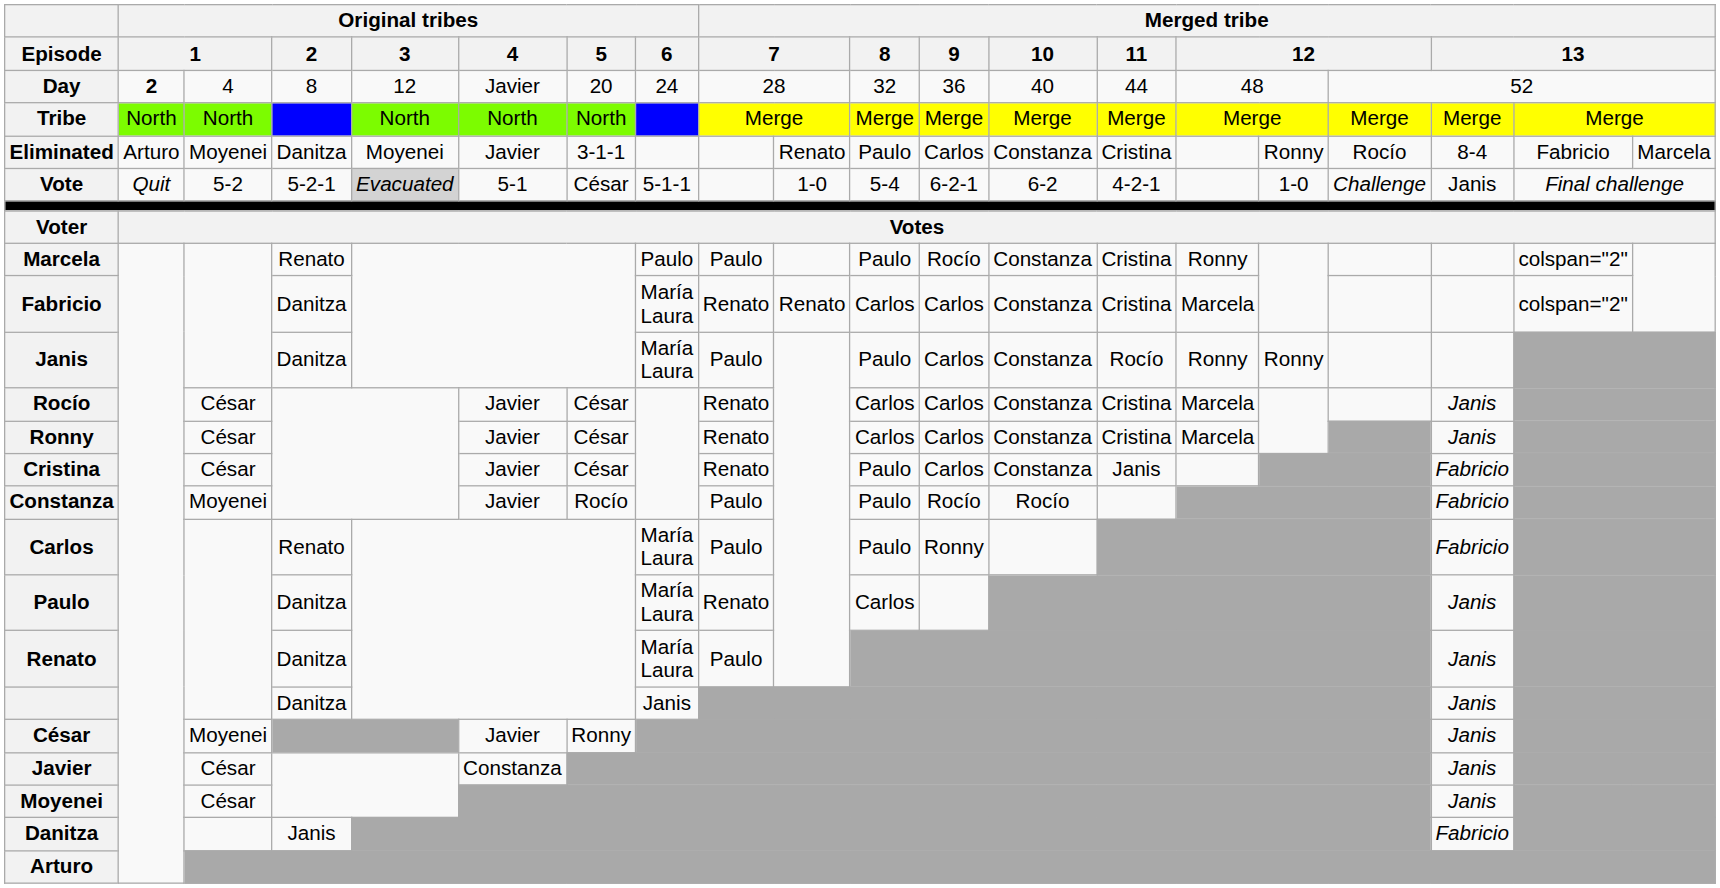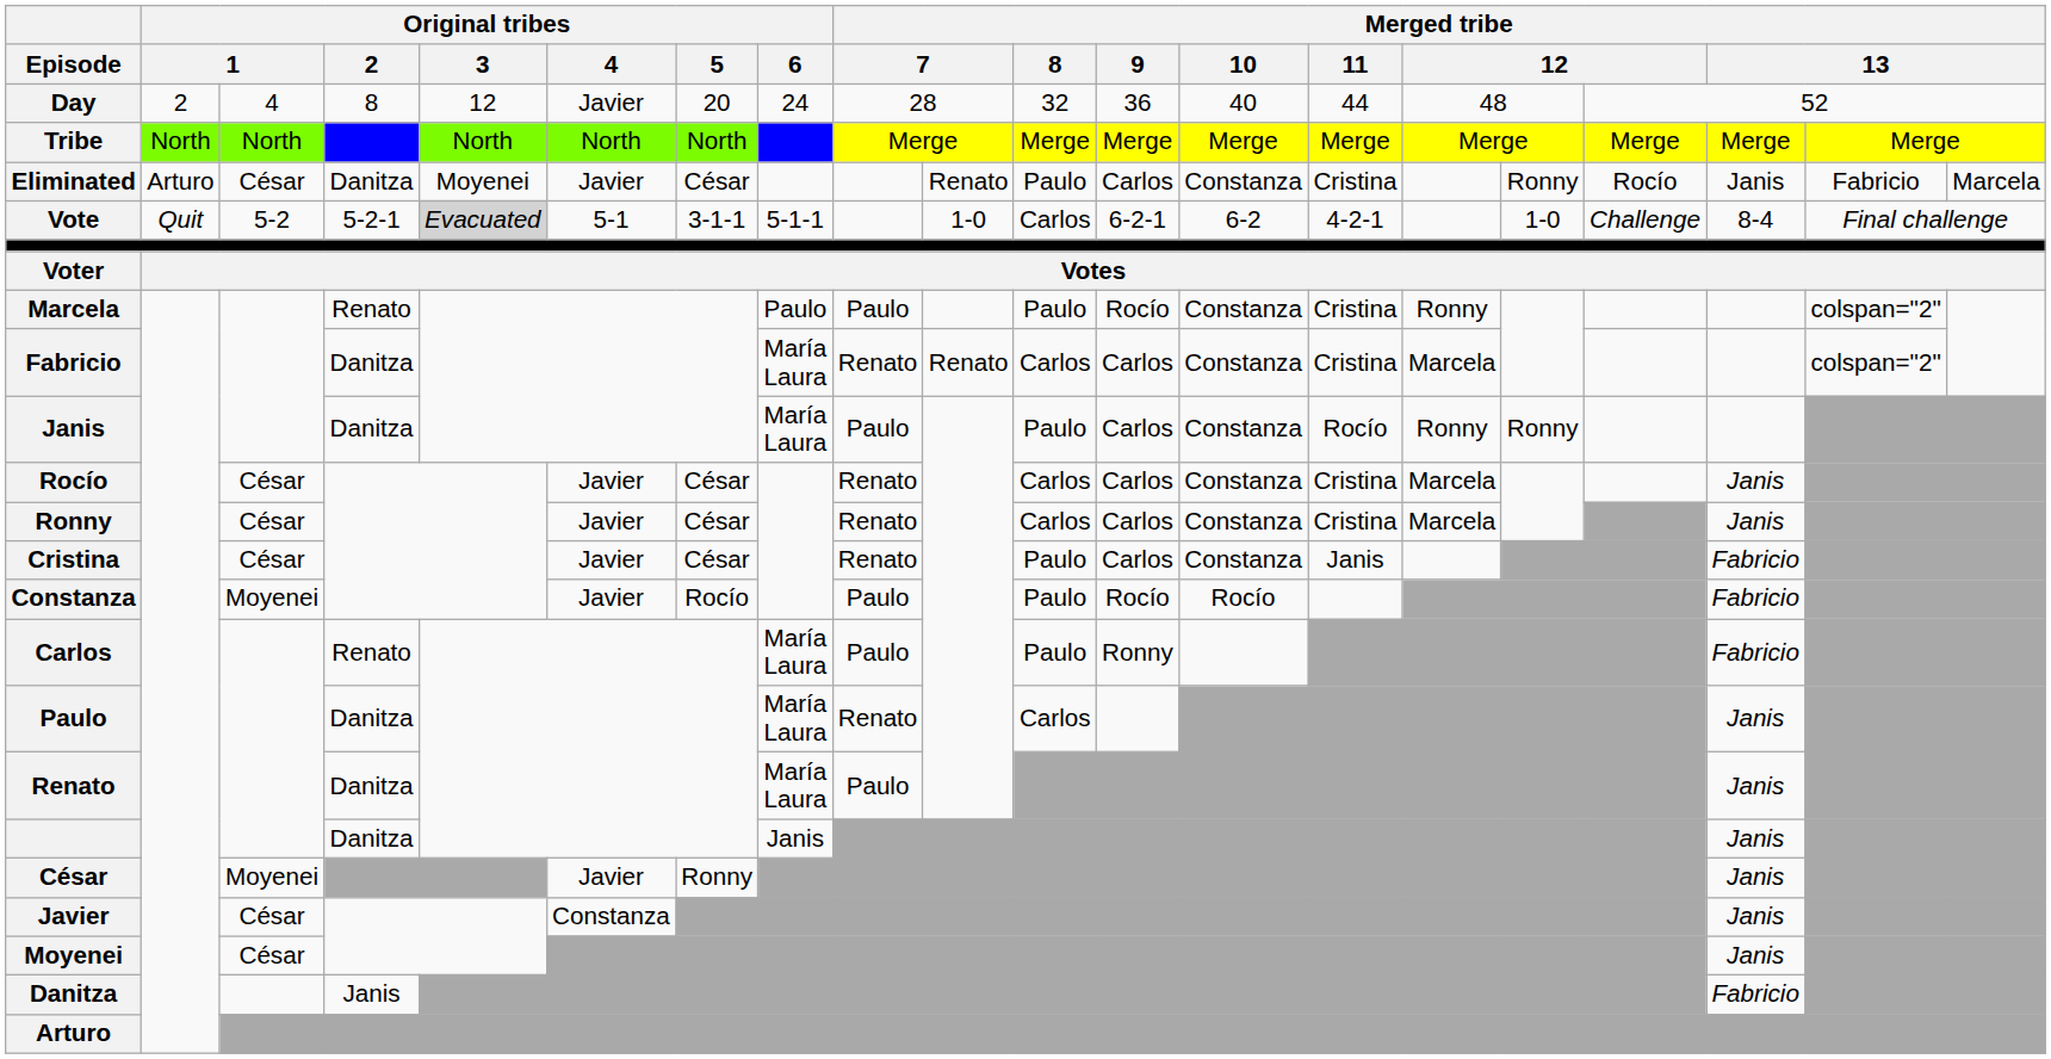Day | column 2: bold -> normal
Eliminated | column 3: Moyenei -> César
Eliminated | Original tribes / 5: 3-1-1 -> César
Eliminated | column 18: 8-4 -> Janis
Vote | Original tribes / 5: César -> 3-1-1
Vote | Merged tribe / 8: 5-4 -> Carlos
Vote | column 18: Janis -> 8-4
